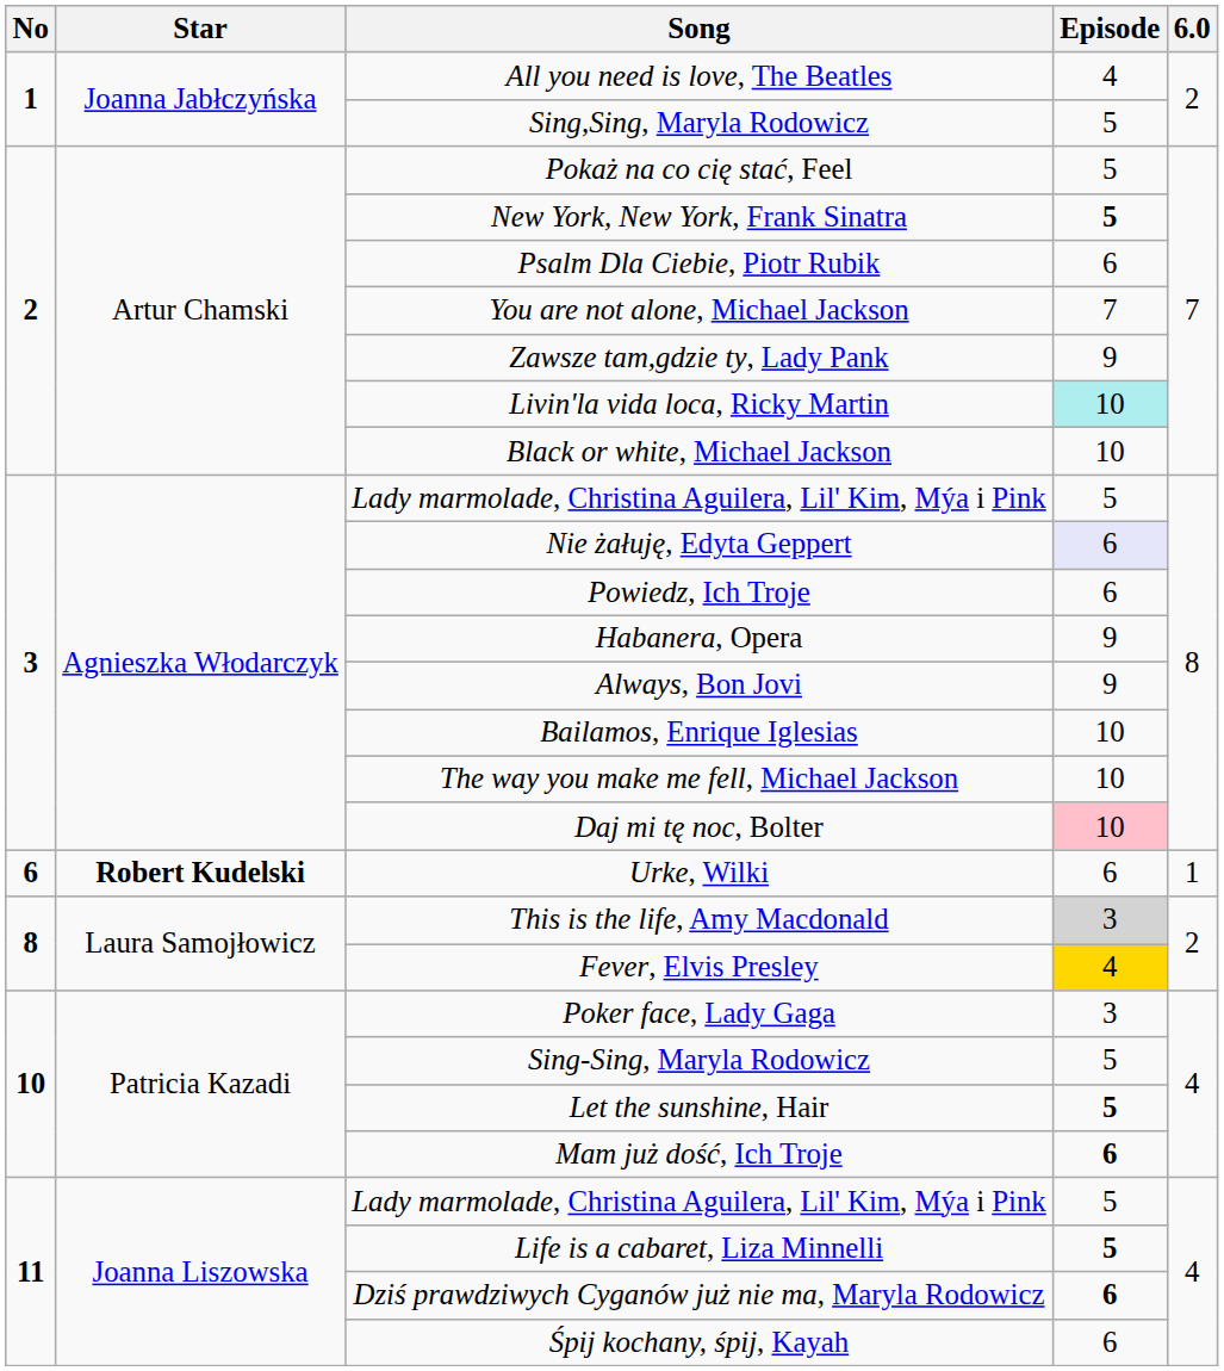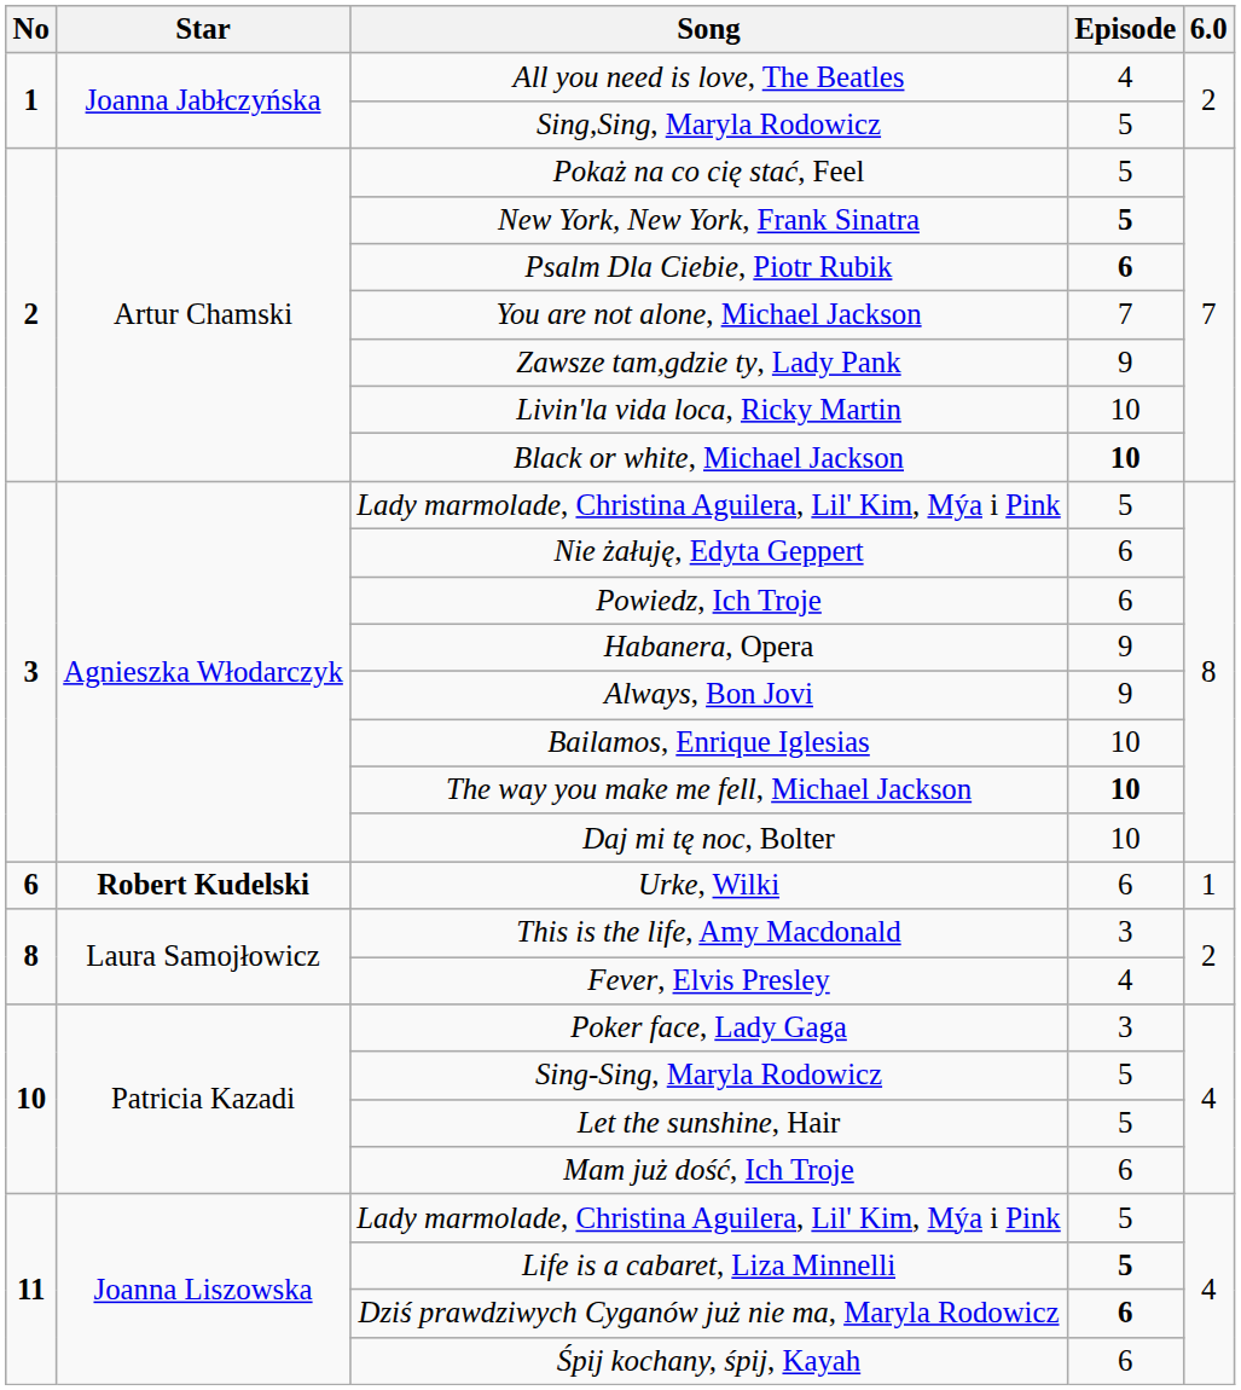Psalm Dla Ciebie, Piotr Rubik | Episode: normal -> bold
Livin'la vida loca, Ricky Martin | Episode: paleturquoise background -> no background
Black or white, Michael Jackson | Episode: normal -> bold
Nie żałuję, Edyta Geppert | Episode: lavender background -> no background
The way you make me fell, Michael Jackson | Episode: normal -> bold
Daj mi tę noc, Bolter | Episode: pink background -> no background
This is the life, Amy Macdonald | Episode: lightgrey background -> no background
Fever, Elvis Presley | Episode: gold background -> no background
Let the sunshine, Hair | Episode: bold -> normal
Mam już dość, Ich Troje | Episode: bold -> normal
